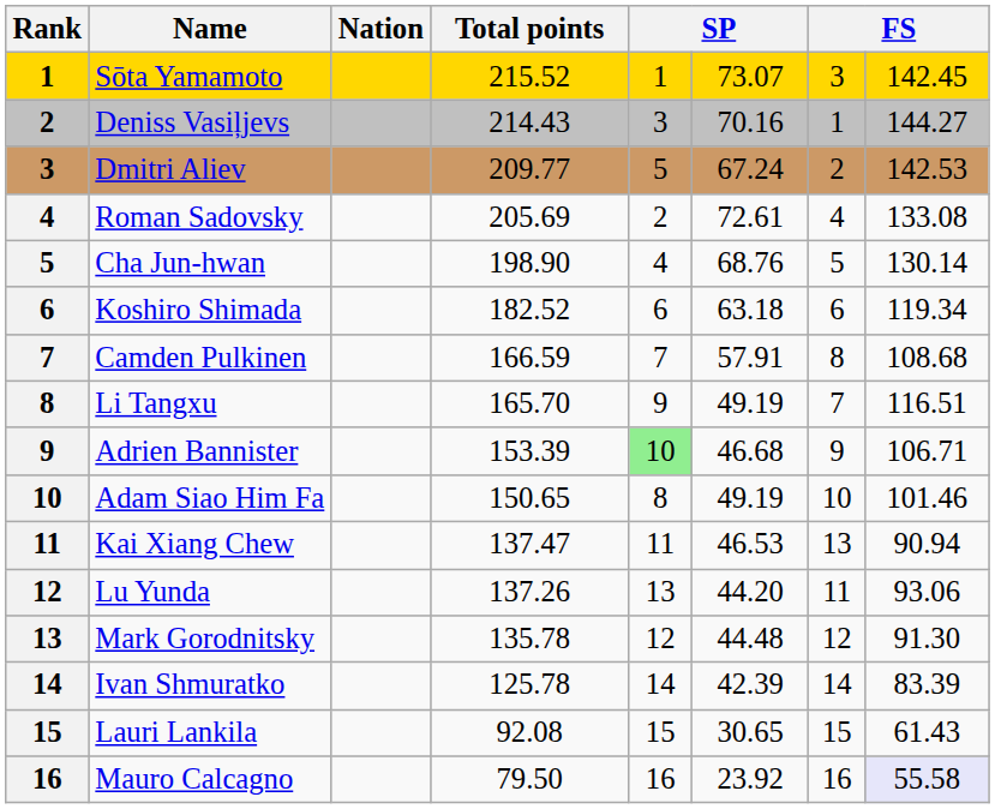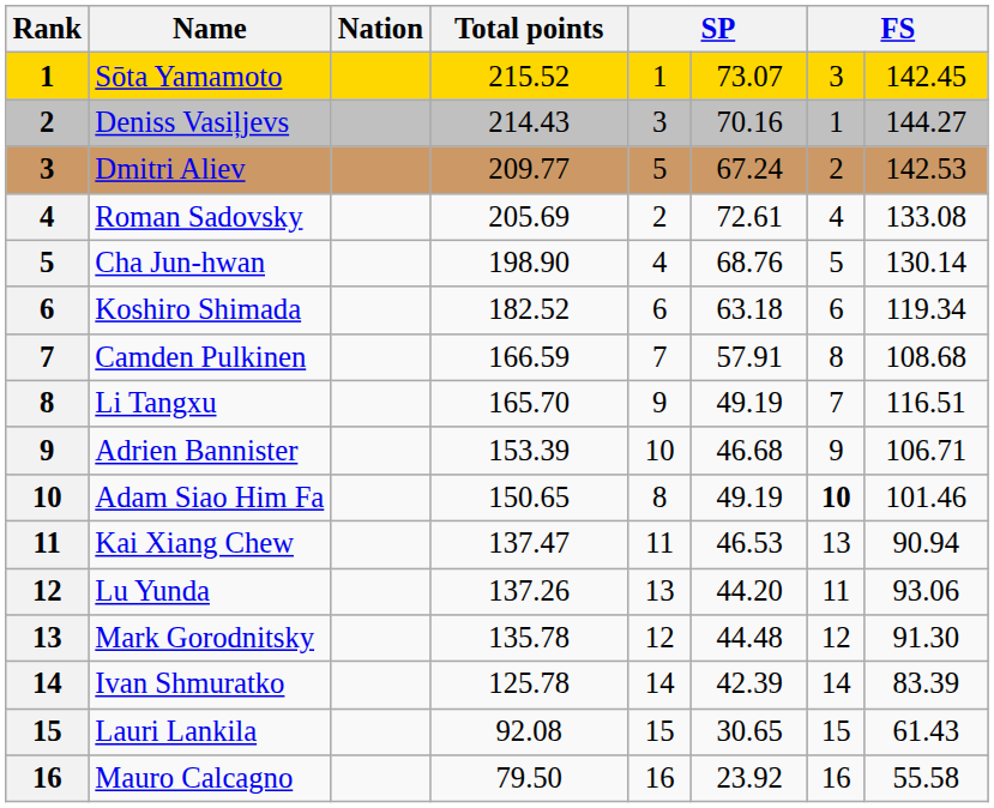Adrien Bannister | column 5: lightgreen background -> no background
Adam Siao Him Fa | column 7: normal -> bold
Mauro Calcagno | column 8: lavender background -> no background
